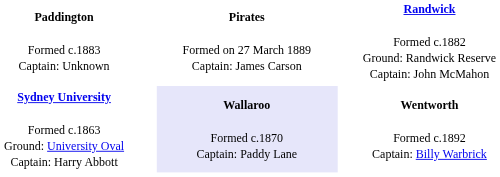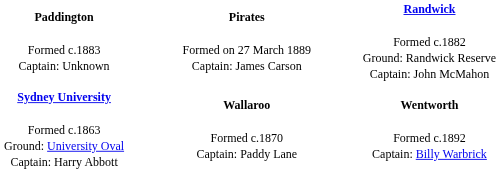row 2 | column 2: lavender background -> no background
